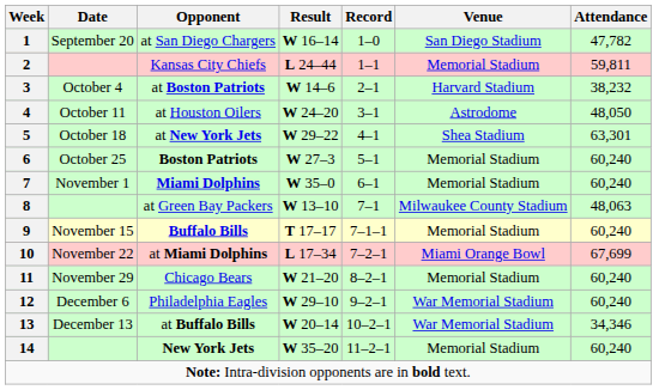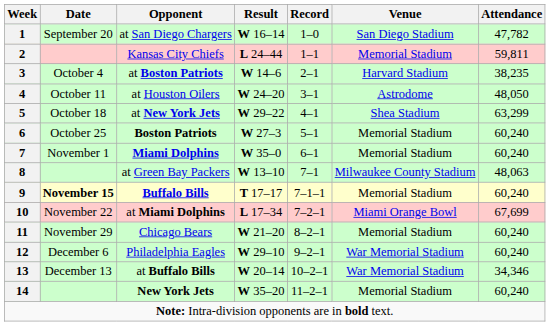3 | Attendance: 38,232 -> 38,235
5 | Attendance: 63,301 -> 63,299
9 | Date: normal -> bold
